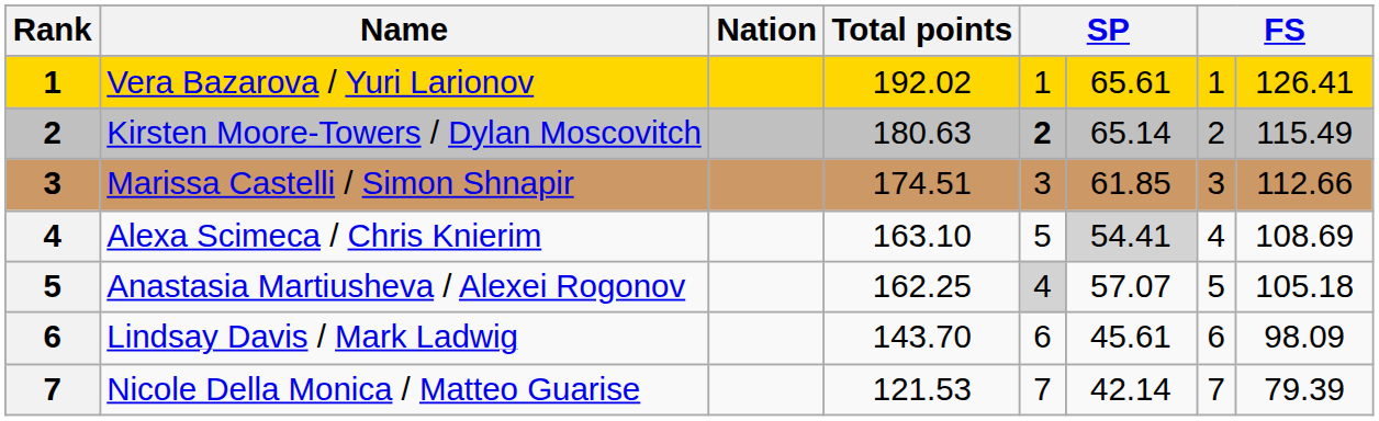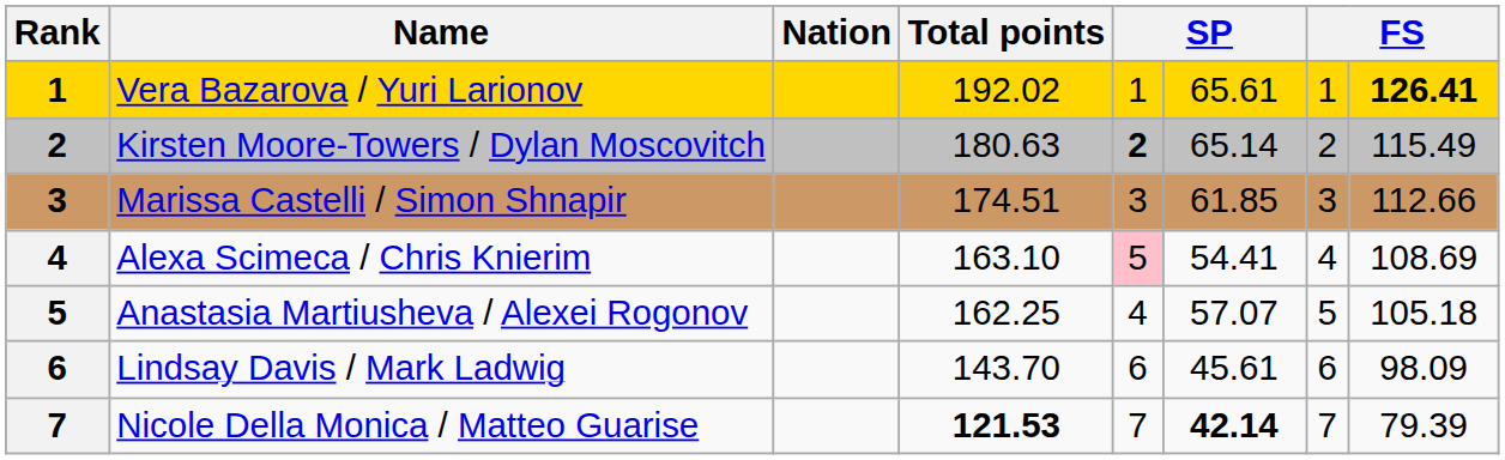Vera Bazarova / Yuri Larionov | column 8: normal -> bold
Alexa Scimeca / Chris Knierim | column 5: no background -> pink background
Alexa Scimeca / Chris Knierim | column 6: lightgrey background -> no background
Anastasia Martiusheva / Alexei Rogonov | column 5: lightgrey background -> no background
Nicole Della Monica / Matteo Guarise | Total points: normal -> bold
Nicole Della Monica / Matteo Guarise | column 6: normal -> bold
